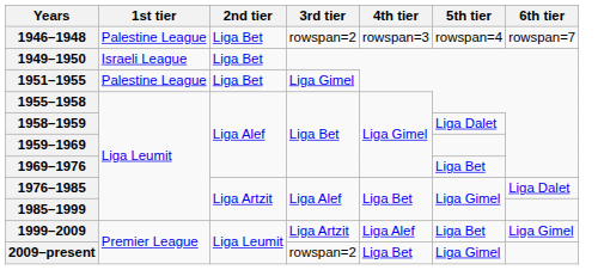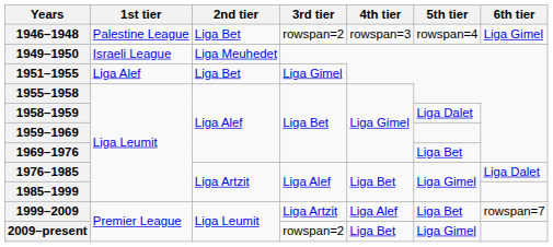1946–1948 | 6th tier: rowspan=7 -> Liga Gimel
1949–1950 | 2nd tier: Liga Bet -> Liga Meuhedet
1951–1955 | 1st tier: Palestine League -> Liga Alef
1999–2009 | 6th tier: Liga Gimel -> rowspan=7
